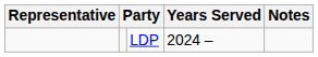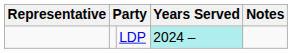LDP | Years Served: no background -> paleturquoise background
